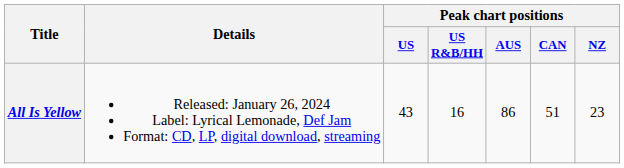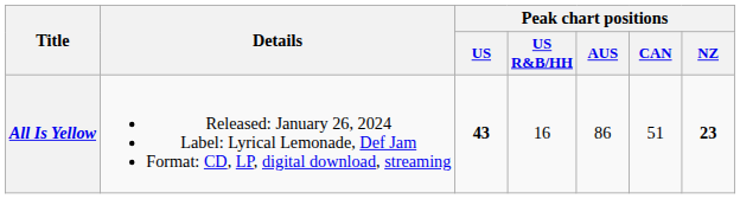row 3 | Peak chart positions / US: normal -> bold
row 3 | Peak chart positions / NZ: normal -> bold
